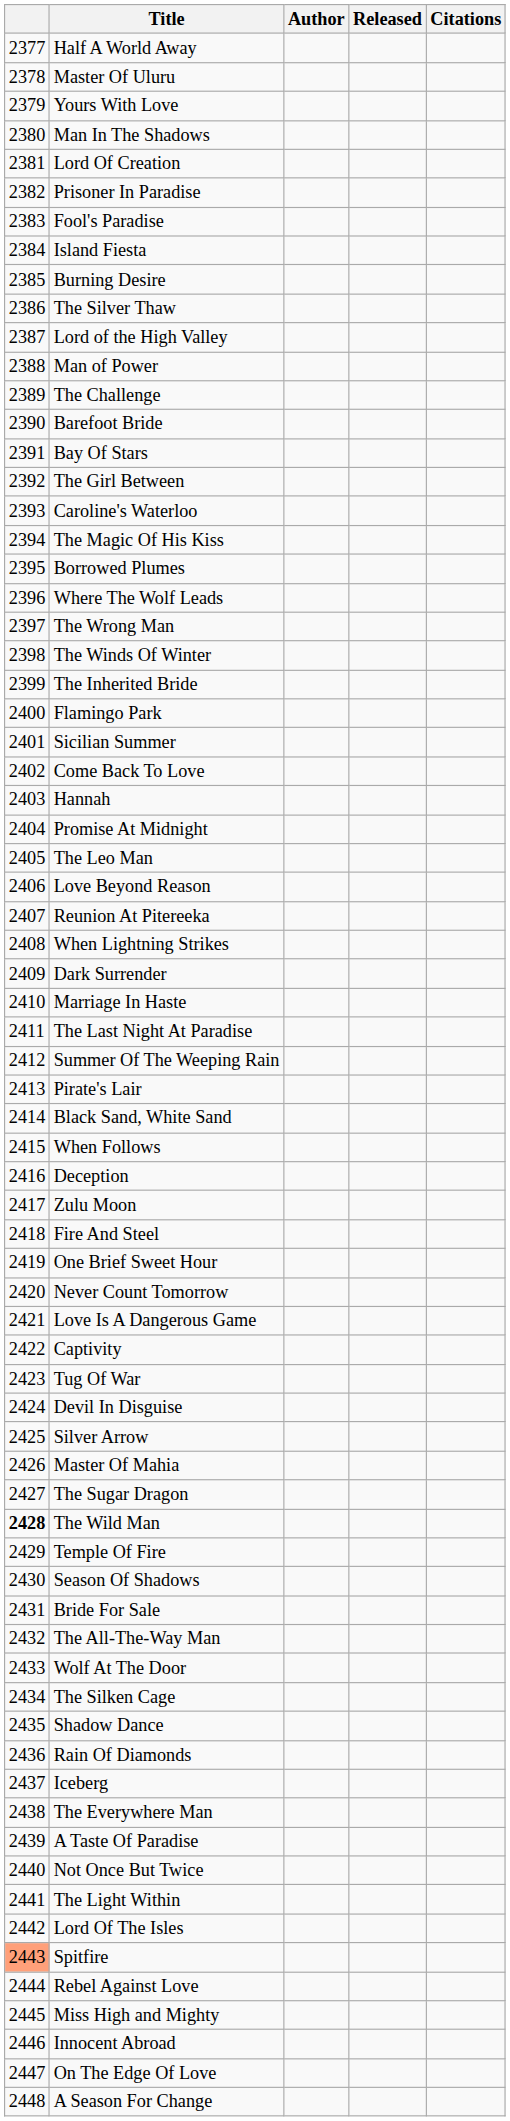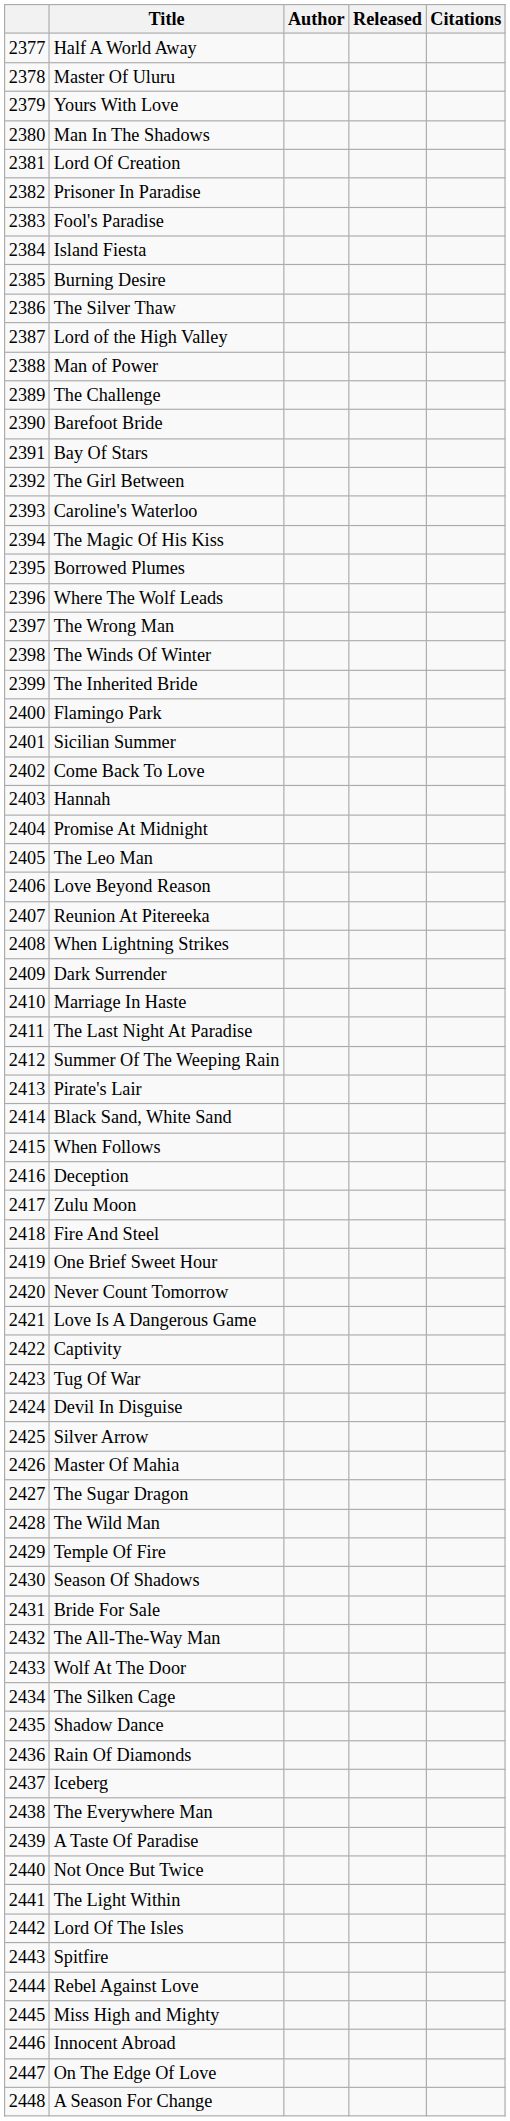The Wild Man | column 1: bold -> normal
Spitfire | column 1: lightsalmon background -> no background
